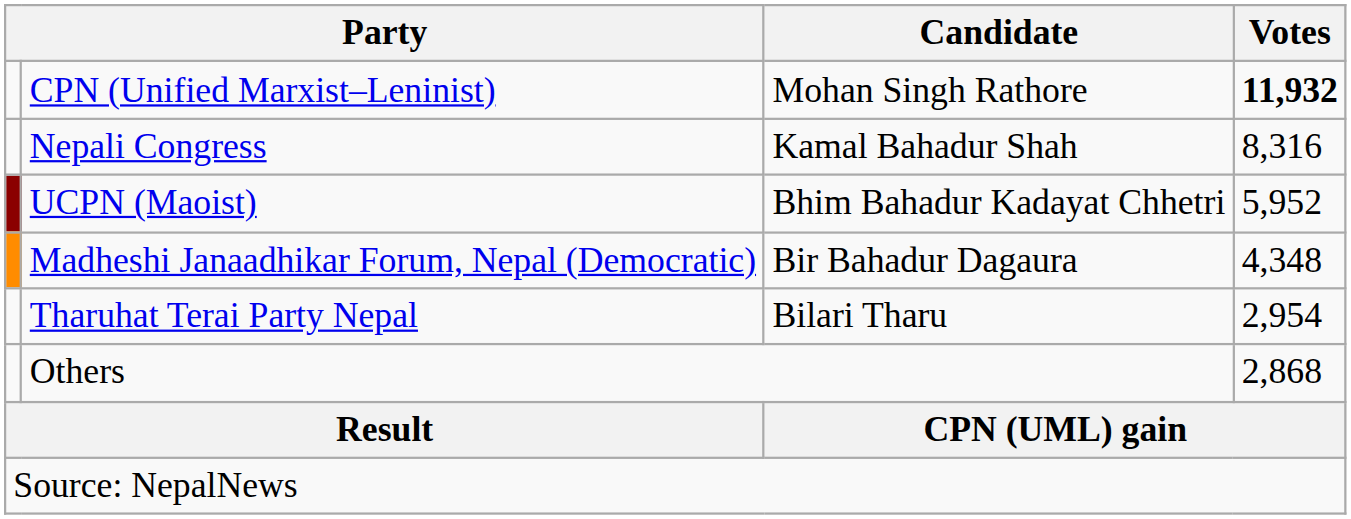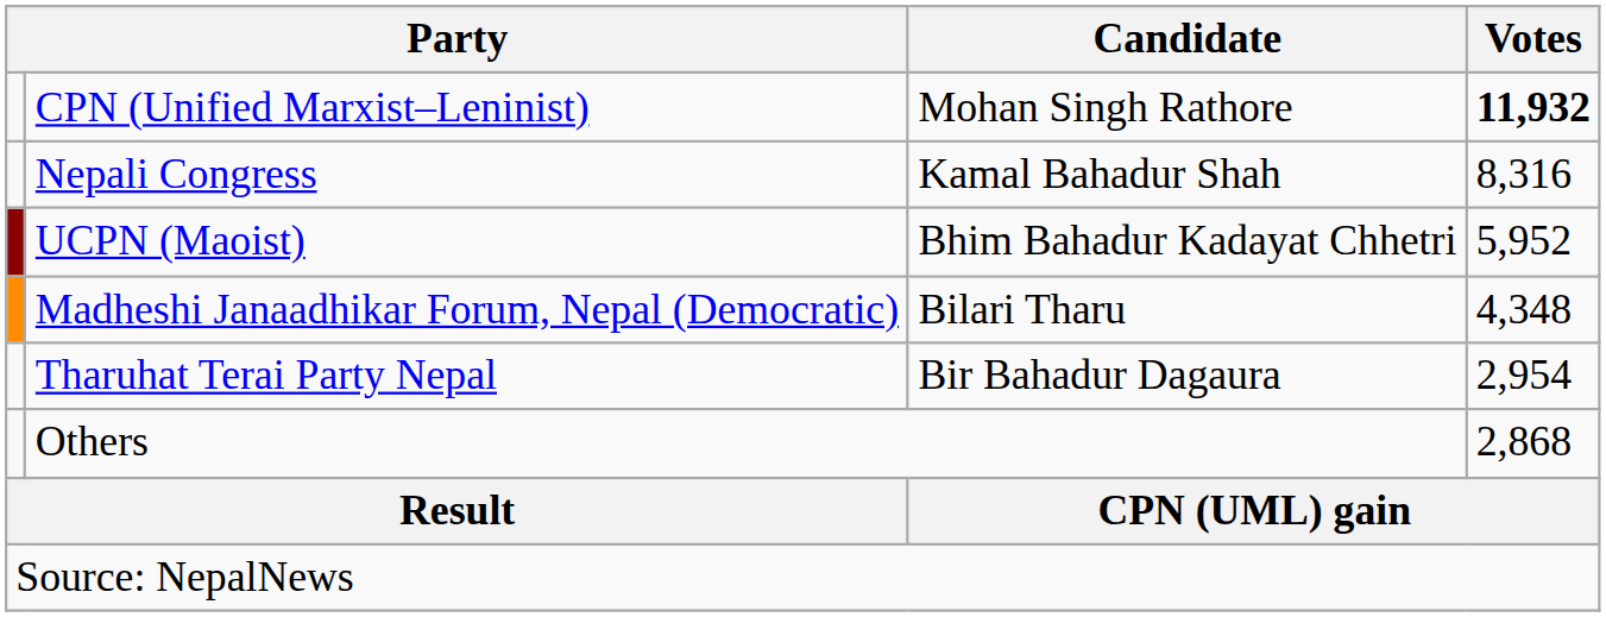Madheshi Janaadhikar Forum, Nepal (Democratic) | Candidate: Bir Bahadur Dagaura -> Bilari Tharu
Tharuhat Terai Party Nepal | Candidate: Bilari Tharu -> Bir Bahadur Dagaura
